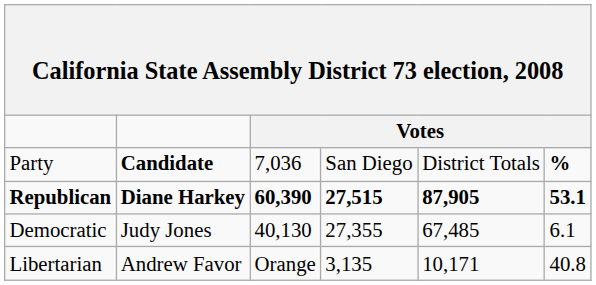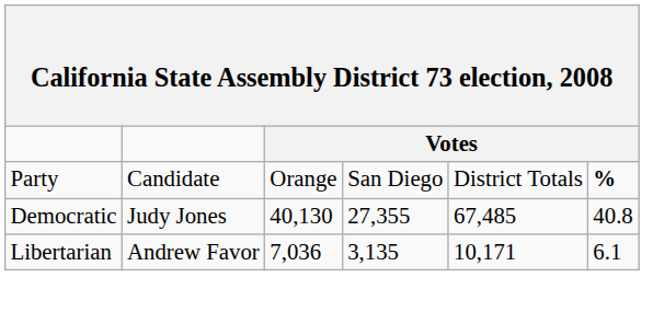Party | column 2: bold -> normal
Party | column 3: 7,036 -> Orange
- row: Republican | Diane Harkey | 60,390 | 27,515 | 87,905 | 53.1
Democratic | column 6: 6.1 -> 40.8
Libertarian | column 3: Orange -> 7,036
Libertarian | column 6: 40.8 -> 6.1
